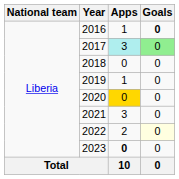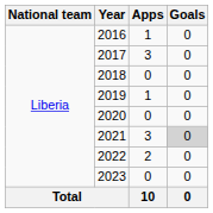2016 | Goals: bold -> normal
2017 | Apps: paleturquoise background -> no background
2017 | Goals: lightgreen background -> no background
2020 | Apps: gold background -> no background
2021 | Goals: no background -> lightgrey background
2022 | Goals: lightyellow background -> no background
2023 | Apps: bold -> normal
